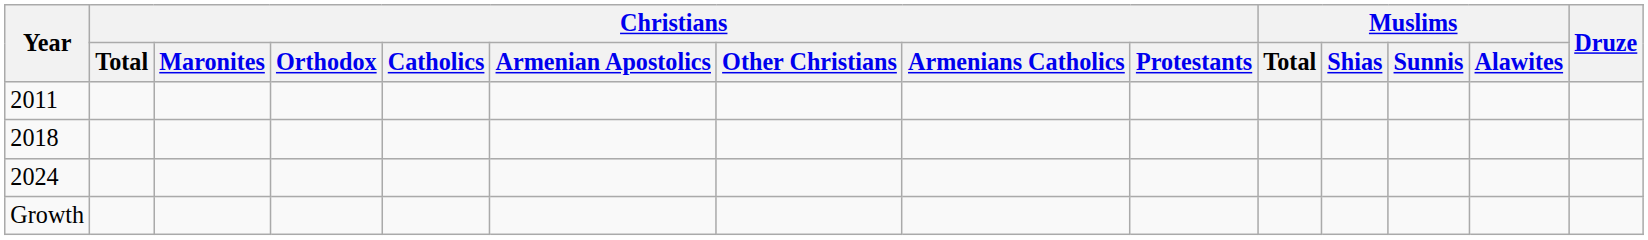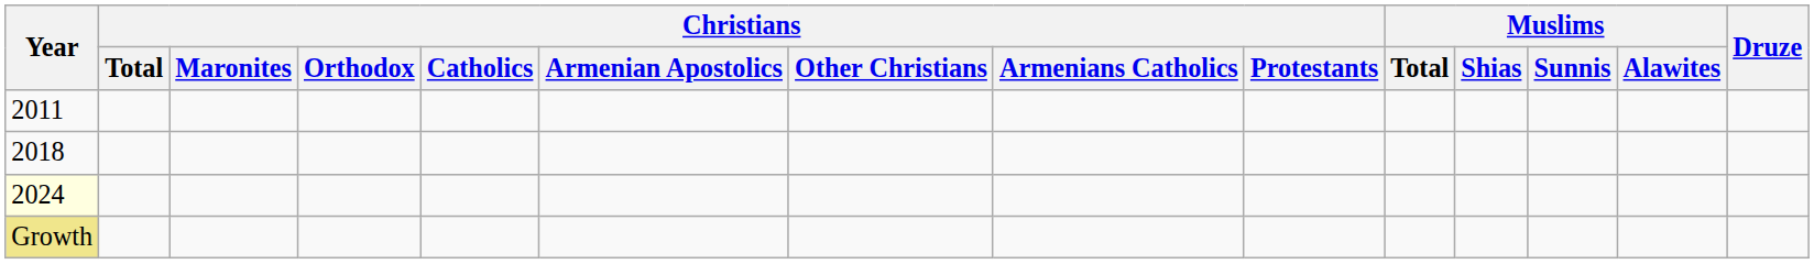2024 | Year: no background -> lightyellow background
Growth | Year: no background -> khaki background
